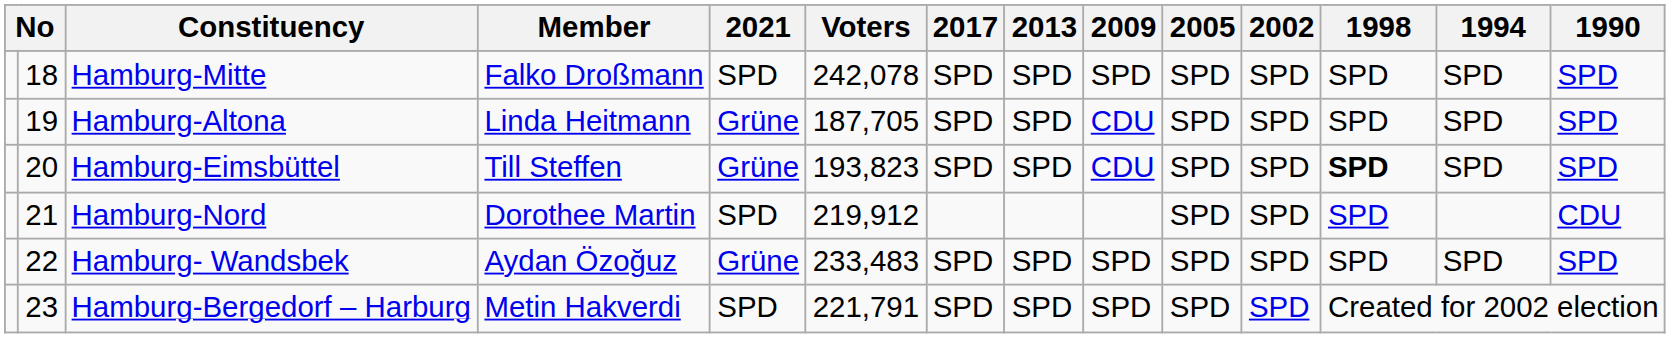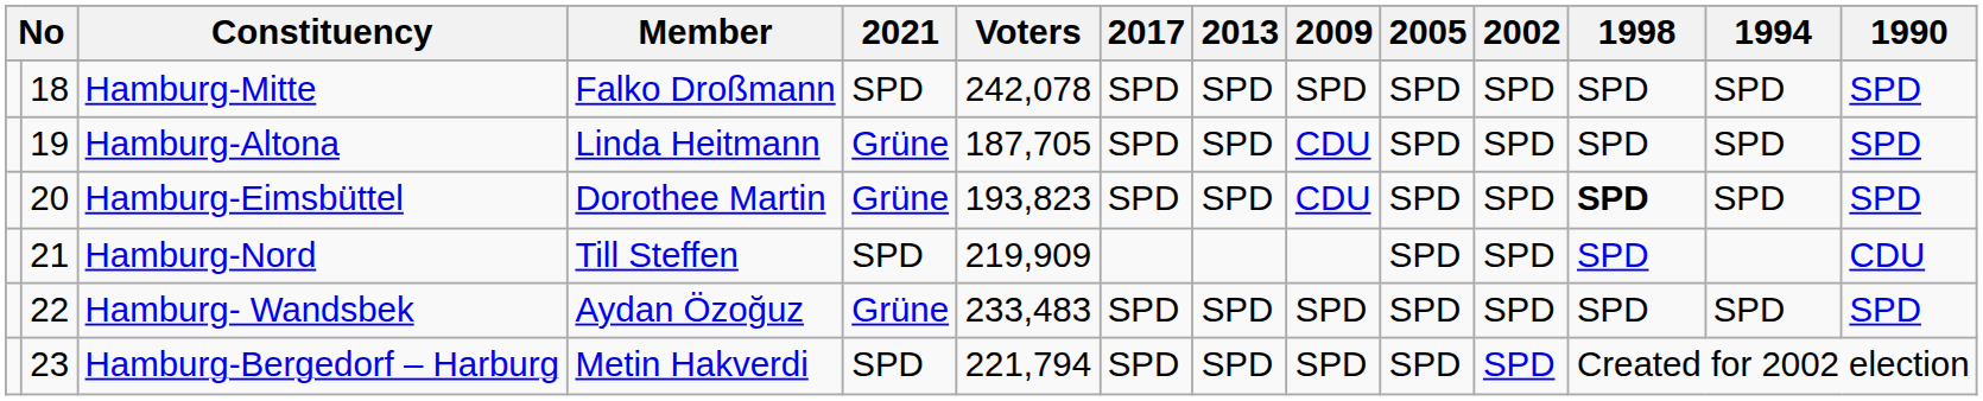Hamburg-Eimsbüttel | Member: Till Steffen -> Dorothee Martin
Hamburg-Nord | Member: Dorothee Martin -> Till Steffen
Hamburg-Nord | Voters: 219,912 -> 219,909
Hamburg-Bergedorf – Harburg | Voters: 221,791 -> 221,794
